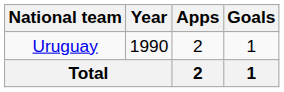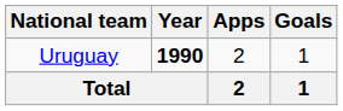Uruguay | Year: normal -> bold
